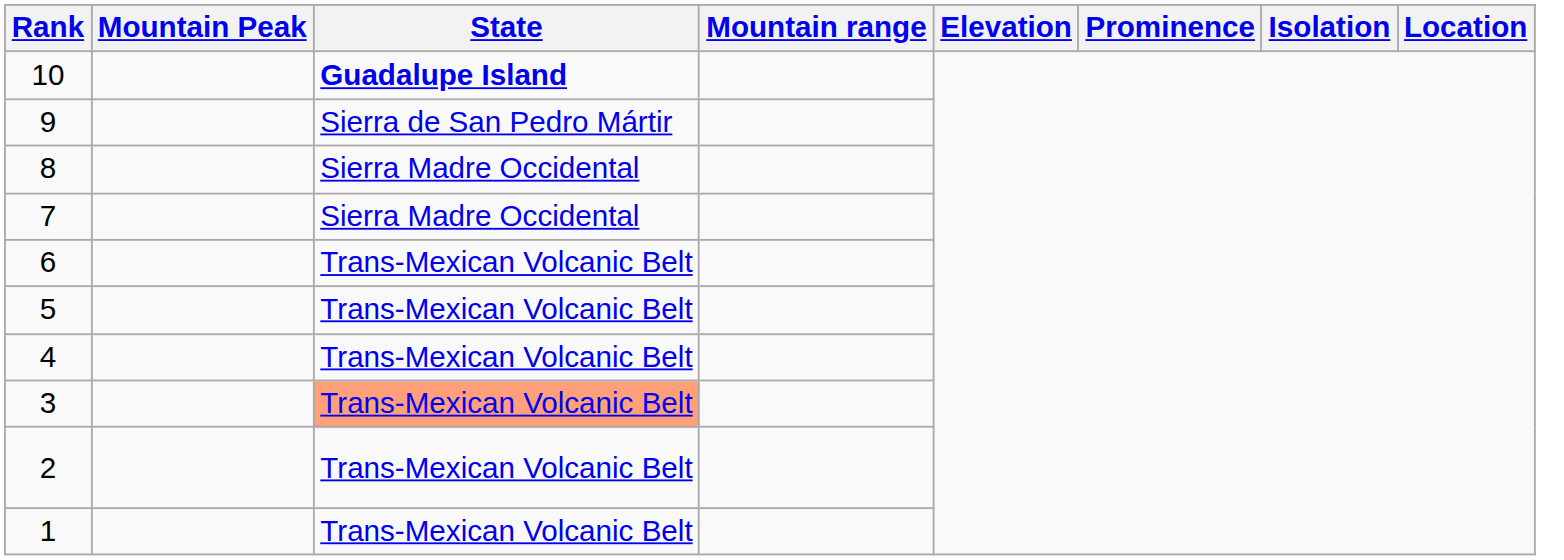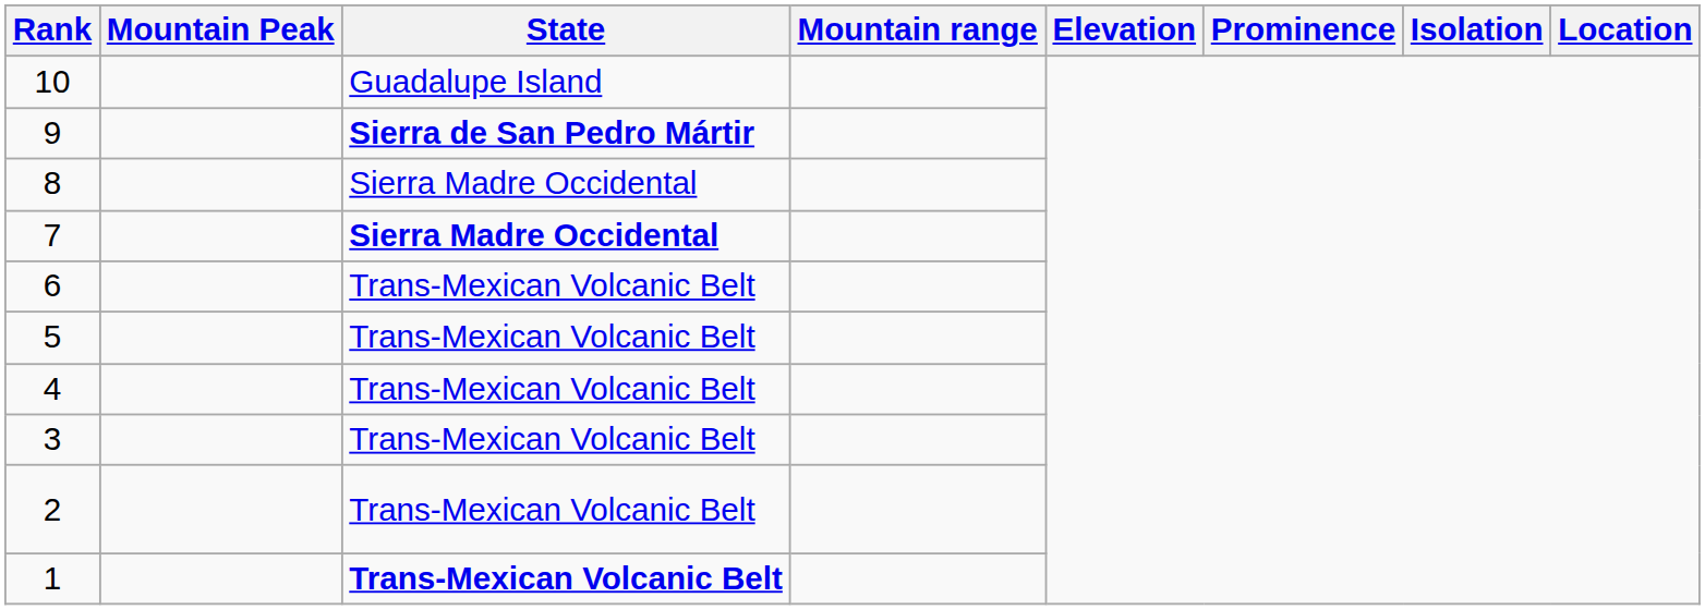10 | State: bold -> normal
9 | State: normal -> bold
7 | State: normal -> bold
3 | State: lightsalmon background -> no background
1 | State: normal -> bold
